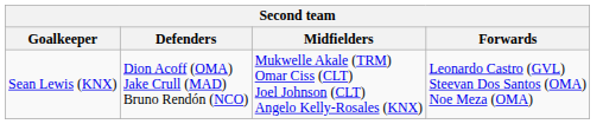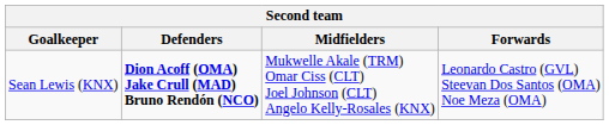Sean Lewis (KNX) | Defenders: normal -> bold
